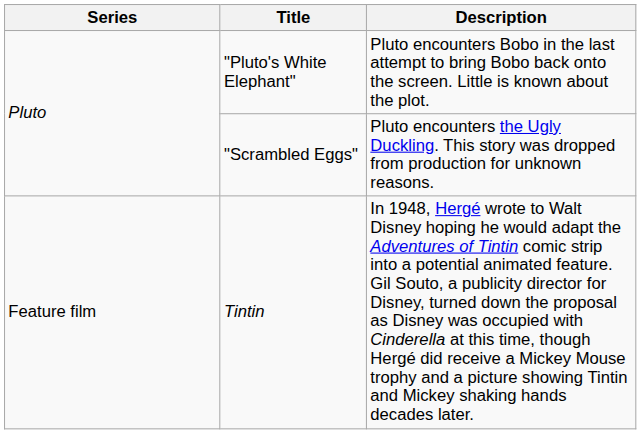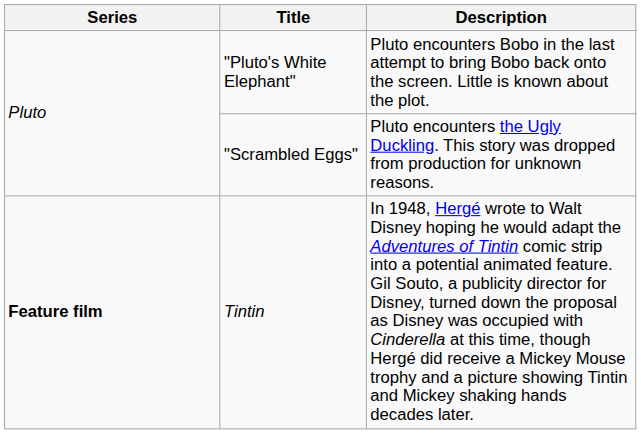Tintin | Series: normal -> bold
